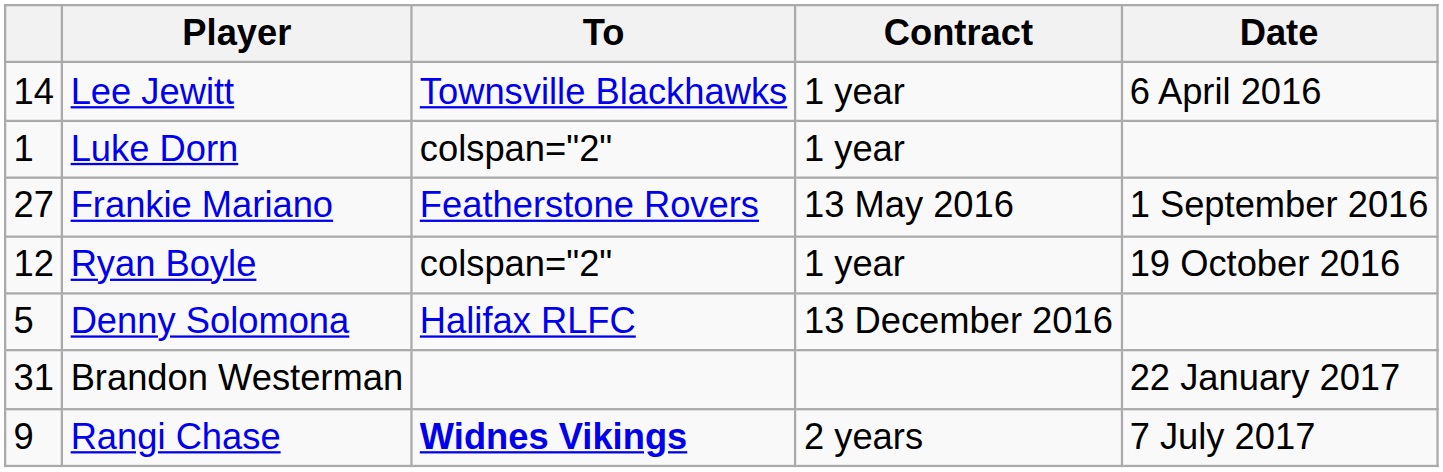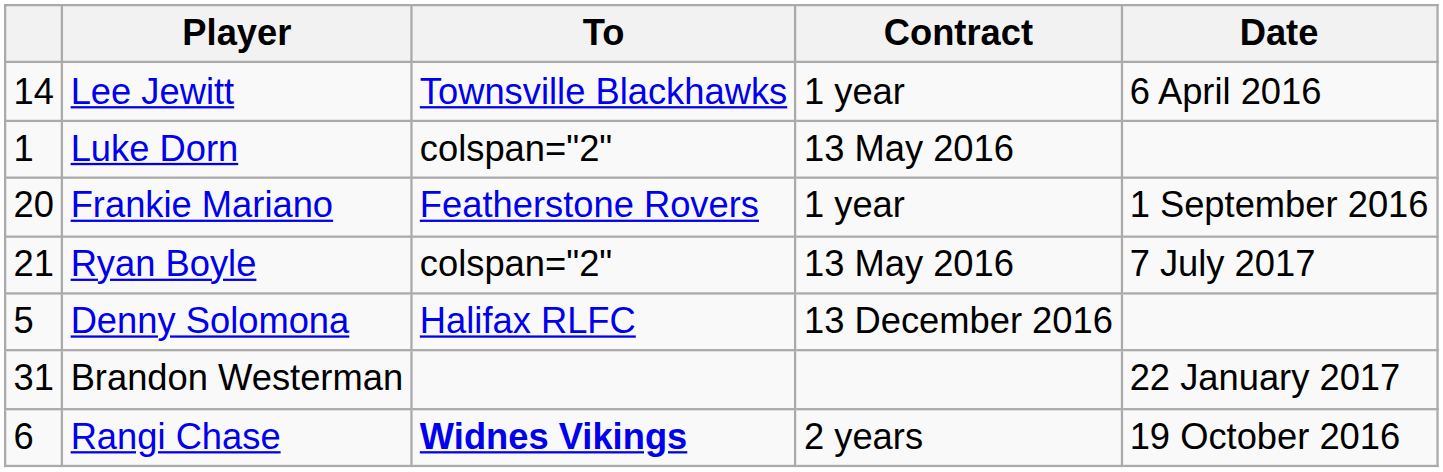Luke Dorn | Contract: 1 year -> 13 May 2016
Frankie Mariano | column 1: 27 -> 20
Frankie Mariano | Contract: 13 May 2016 -> 1 year
Ryan Boyle | column 1: 12 -> 21
Ryan Boyle | Contract: 1 year -> 13 May 2016
Ryan Boyle | Date: 19 October 2016 -> 7 July 2017
Rangi Chase | column 1: 9 -> 6
Rangi Chase | Date: 7 July 2017 -> 19 October 2016
